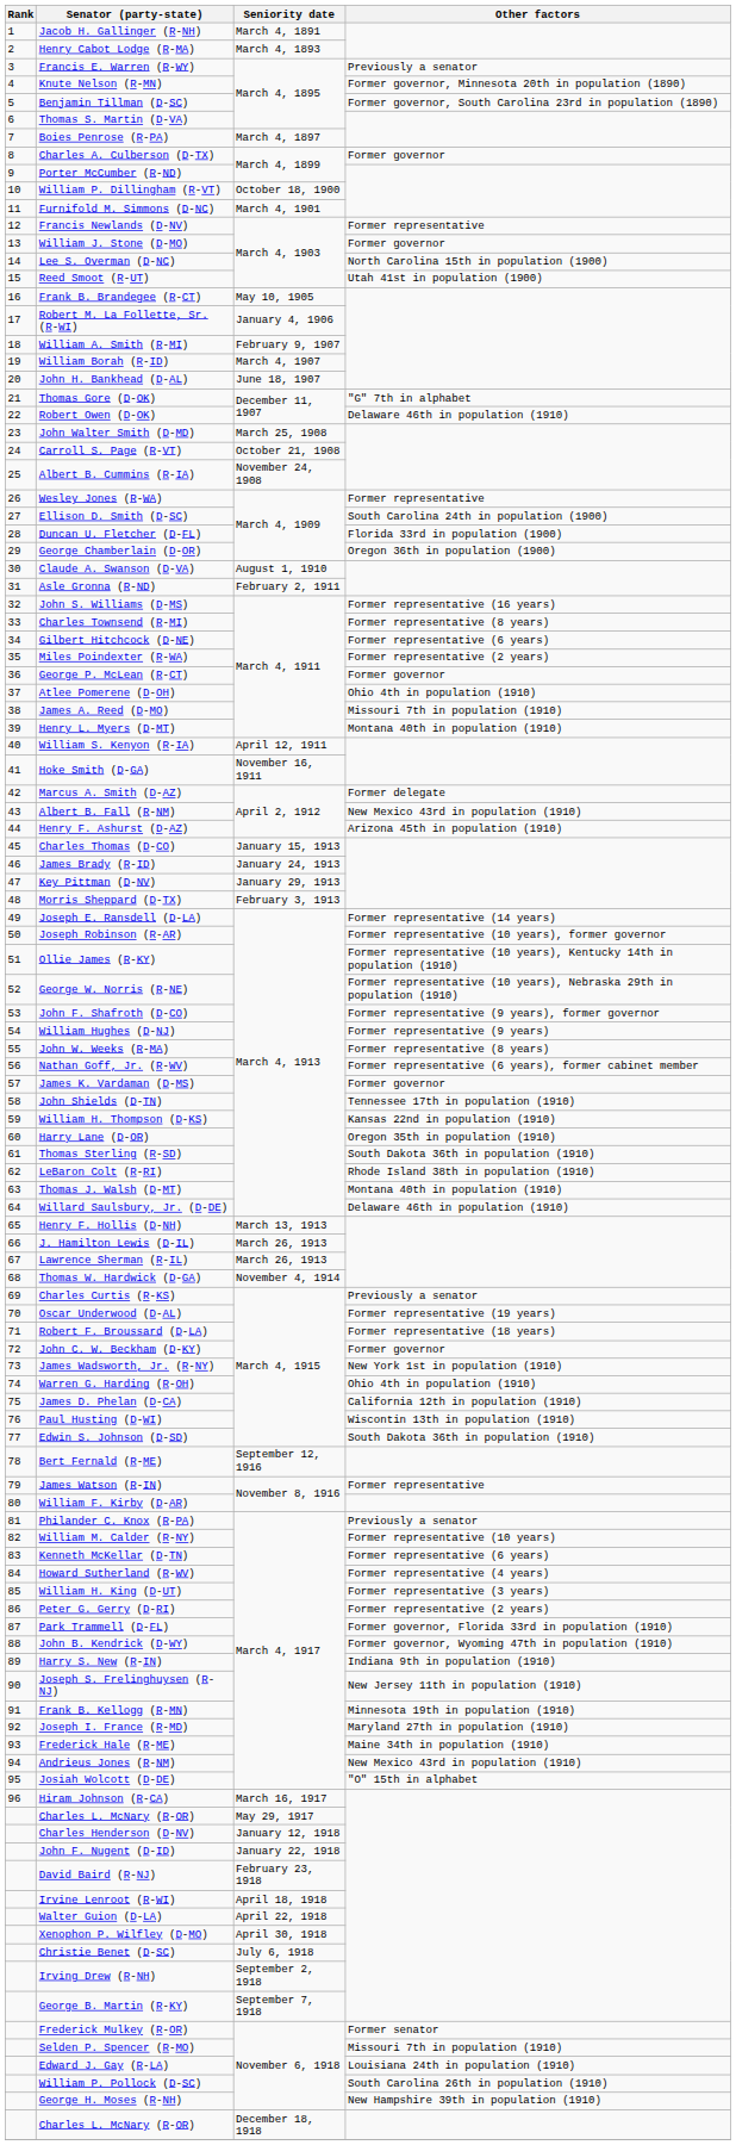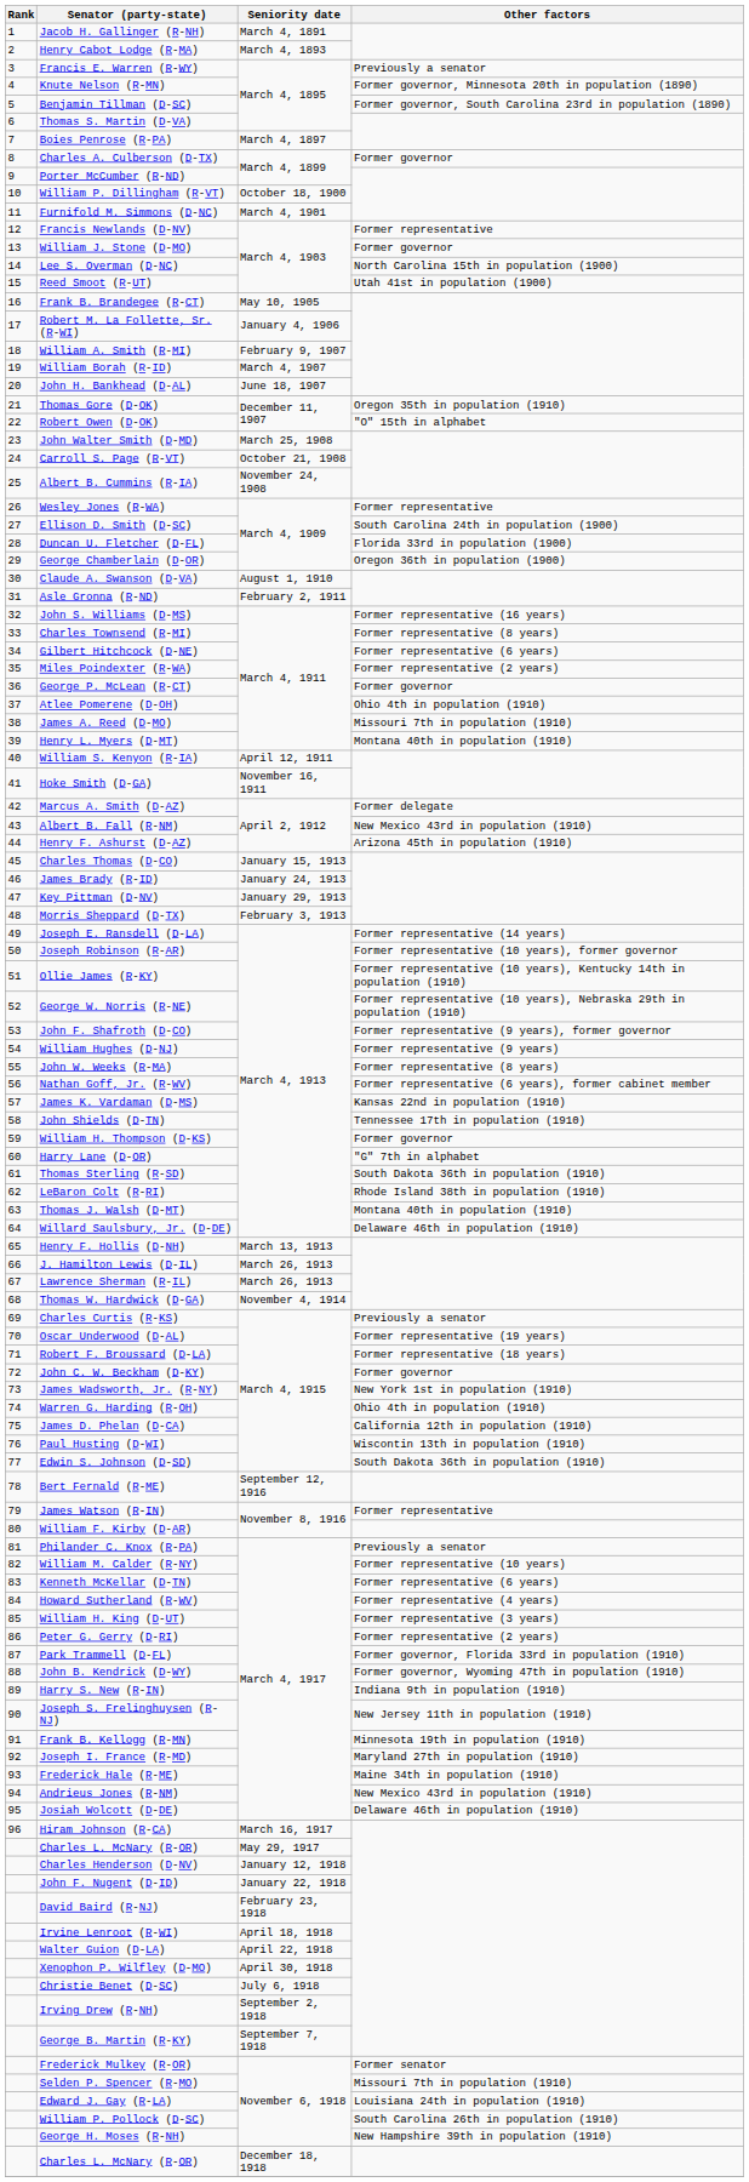Thomas Gore (D-OK) | Other factors: "G" 7th in alphabet -> Oregon 35th in population (1910)
Robert Owen (D-OK) | Other factors: Delaware 46th in population (1910) -> "O" 15th in alphabet
James K. Vardaman (D-MS) | Other factors: Former governor -> Kansas 22nd in population (1910)
William H. Thompson (D-KS) | Other factors: Kansas 22nd in population (1910) -> Former governor
Harry Lane (D-OR) | Other factors: Oregon 35th in population (1910) -> "G" 7th in alphabet
Josiah Wolcott (D-DE) | Other factors: "O" 15th in alphabet -> Delaware 46th in population (1910)
